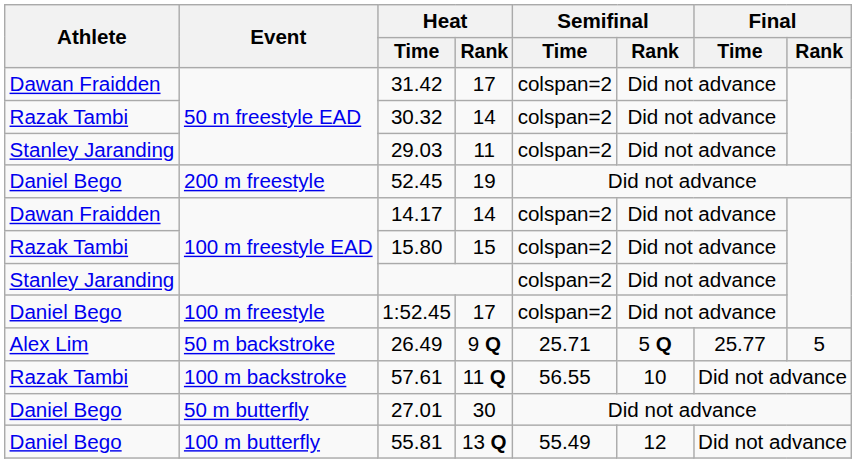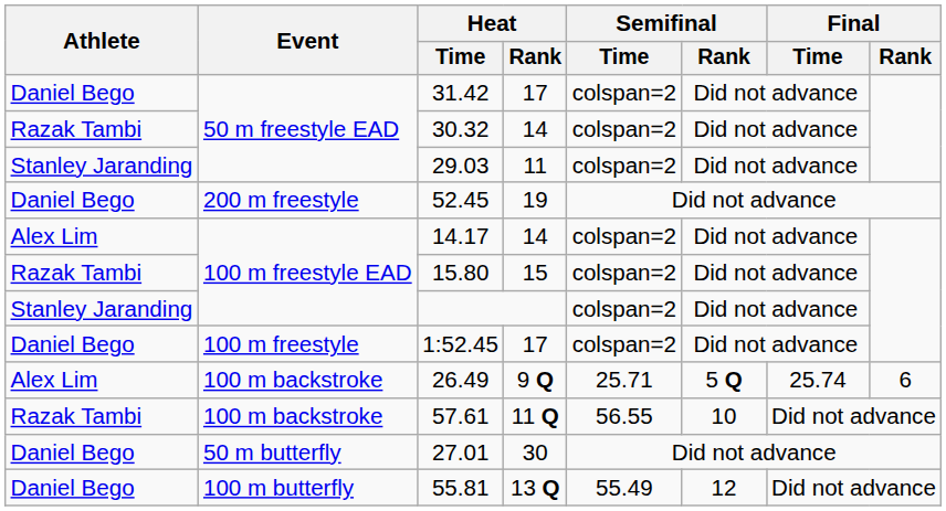31.42 | Athlete: Dawan Fraidden -> Daniel Bego
14.17 | Athlete: Dawan Fraidden -> Alex Lim
26.49 | Event: 50 m backstroke -> 100 m backstroke
26.49 | Final / Time: 25.77 -> 25.74
26.49 | Final / Rank: 5 -> 6
